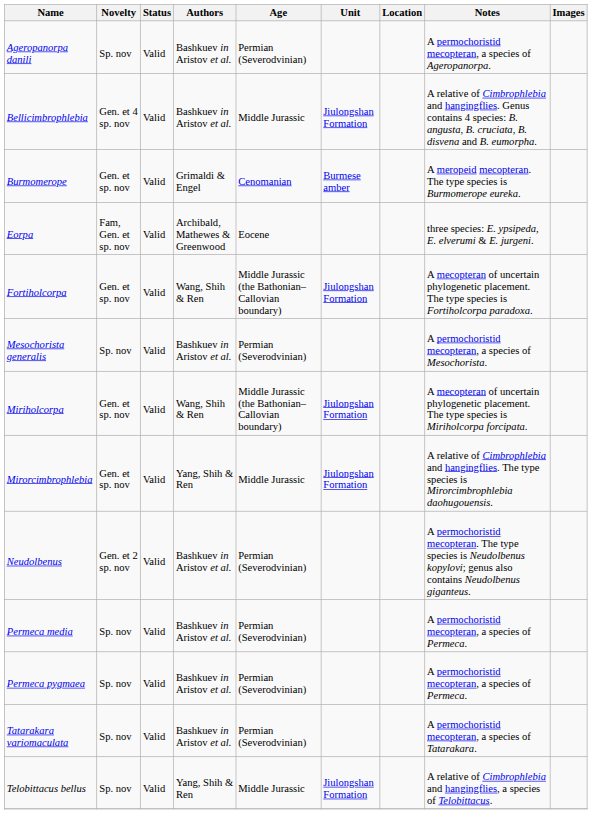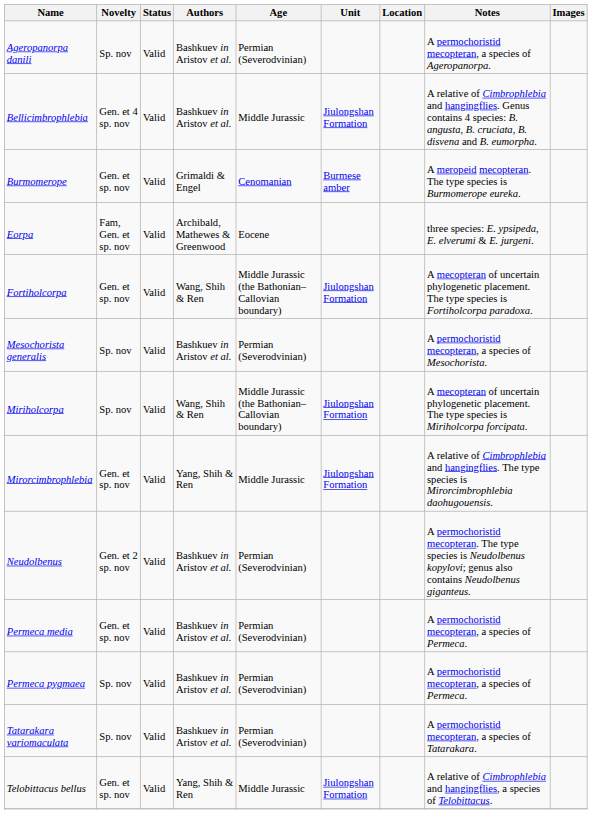Miriholcorpa | Novelty: Gen. et sp. nov -> Sp. nov
Permeca media | Novelty: Sp. nov -> Gen. et sp. nov
Telobittacus bellus | Novelty: Sp. nov -> Gen. et sp. nov
